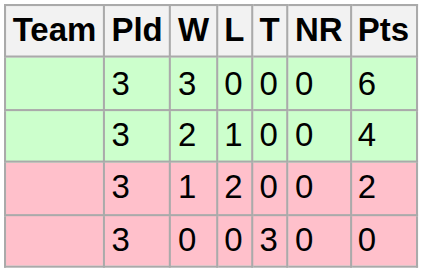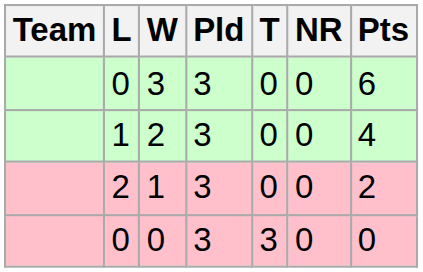columns swapped: Pld <-> L
